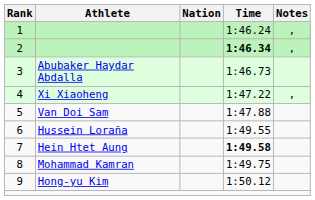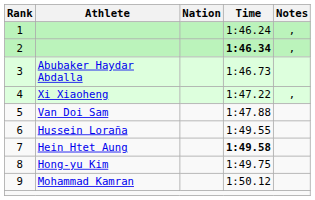8 | Athlete: Mohammad Kamran -> Hong-yu Kim
9 | Athlete: Hong-yu Kim -> Mohammad Kamran
